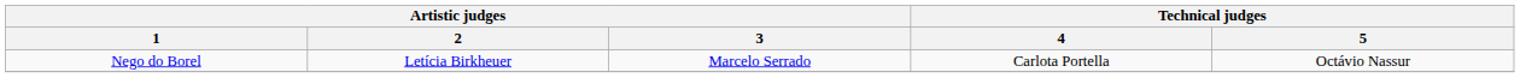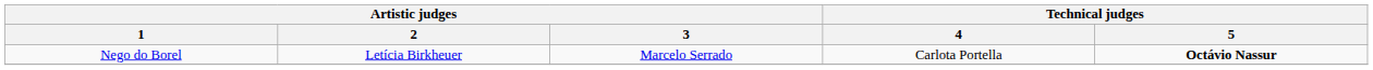Nego do Borel | Technical judges / 5: normal -> bold
